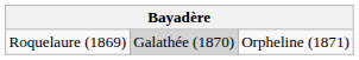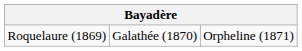Roquelaure (1869) | column 2: lightgrey background -> no background
